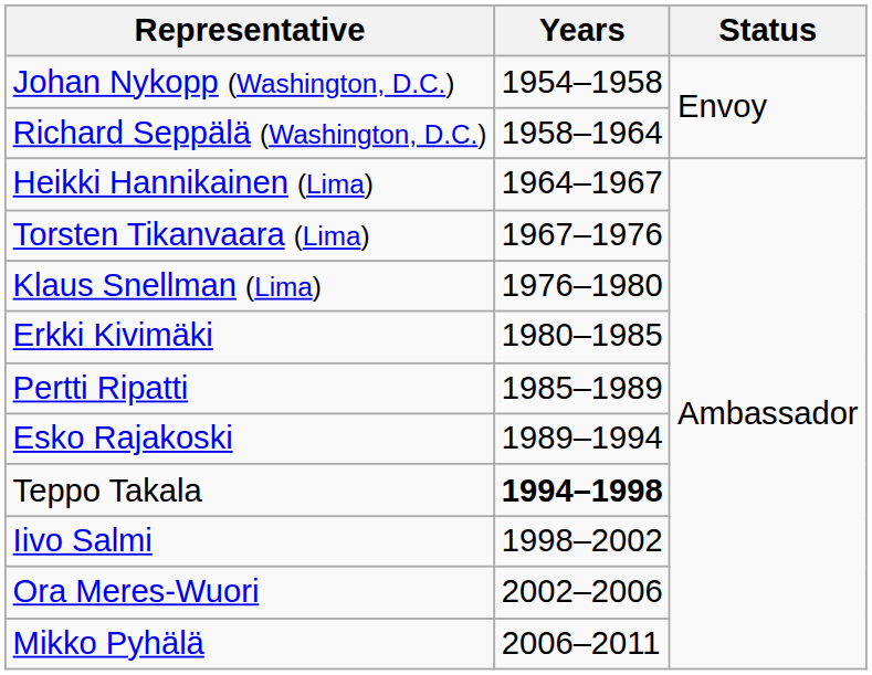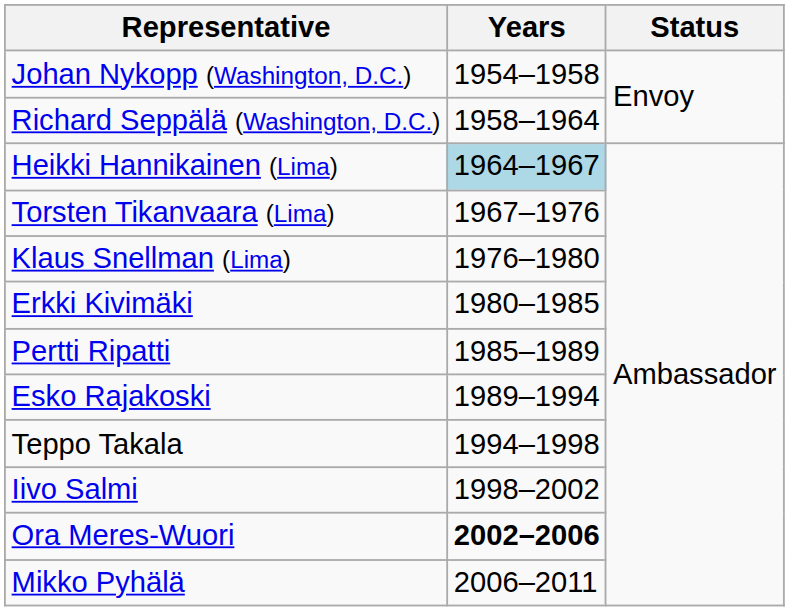Heikki Hannikainen (Lima) | Years: no background -> lightblue background
Teppo Takala | Years: bold -> normal
Ora Meres-Wuori | Years: normal -> bold
